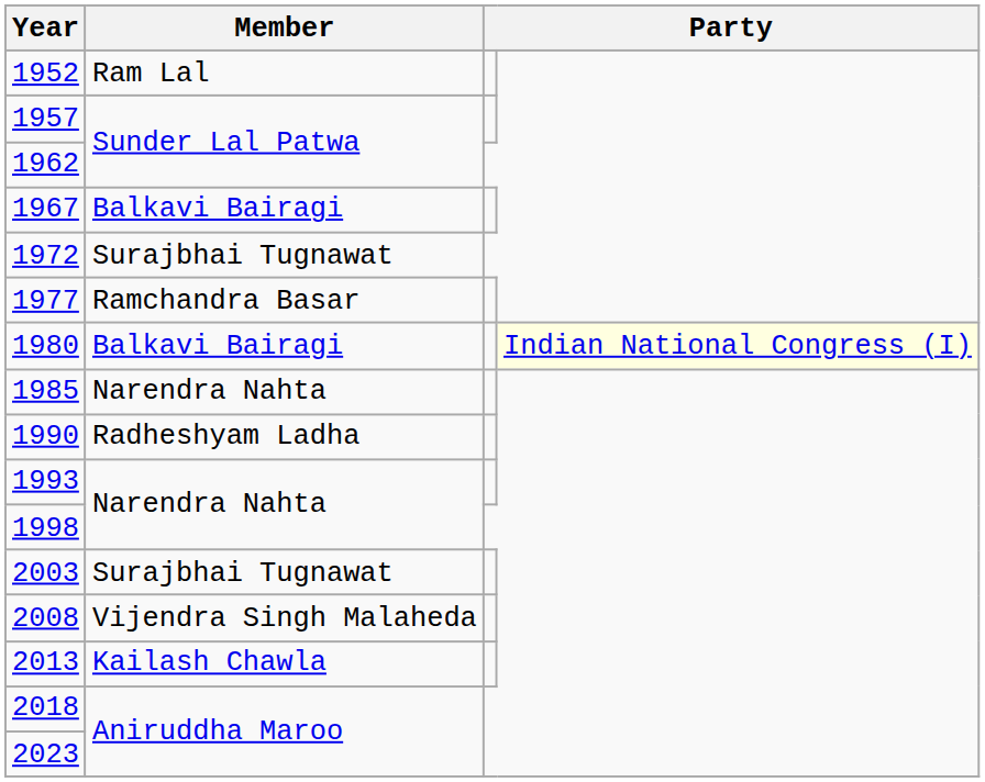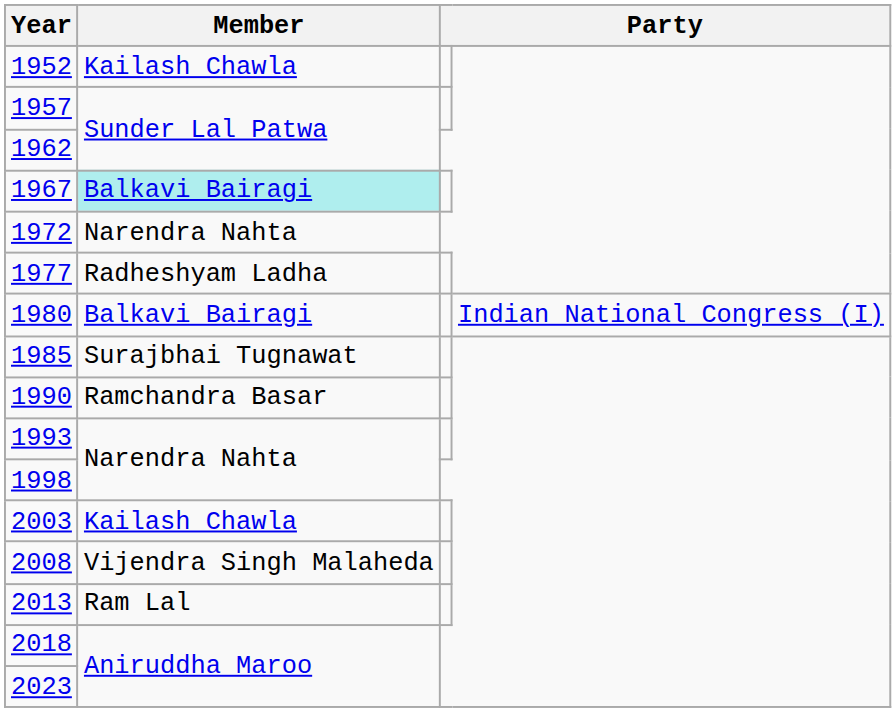1952 | Member: Ram Lal -> Kailash Chawla
1967 | Member: no background -> paleturquoise background
1972 | Member: Surajbhai Tugnawat -> Narendra Nahta
1977 | Member: Ramchandra Basar -> Radheshyam Ladha
1980 | column 4: lightyellow background -> no background
1985 | Member: Narendra Nahta -> Surajbhai Tugnawat
1990 | Member: Radheshyam Ladha -> Ramchandra Basar
2003 | Member: Surajbhai Tugnawat -> Kailash Chawla
2013 | Member: Kailash Chawla -> Ram Lal
